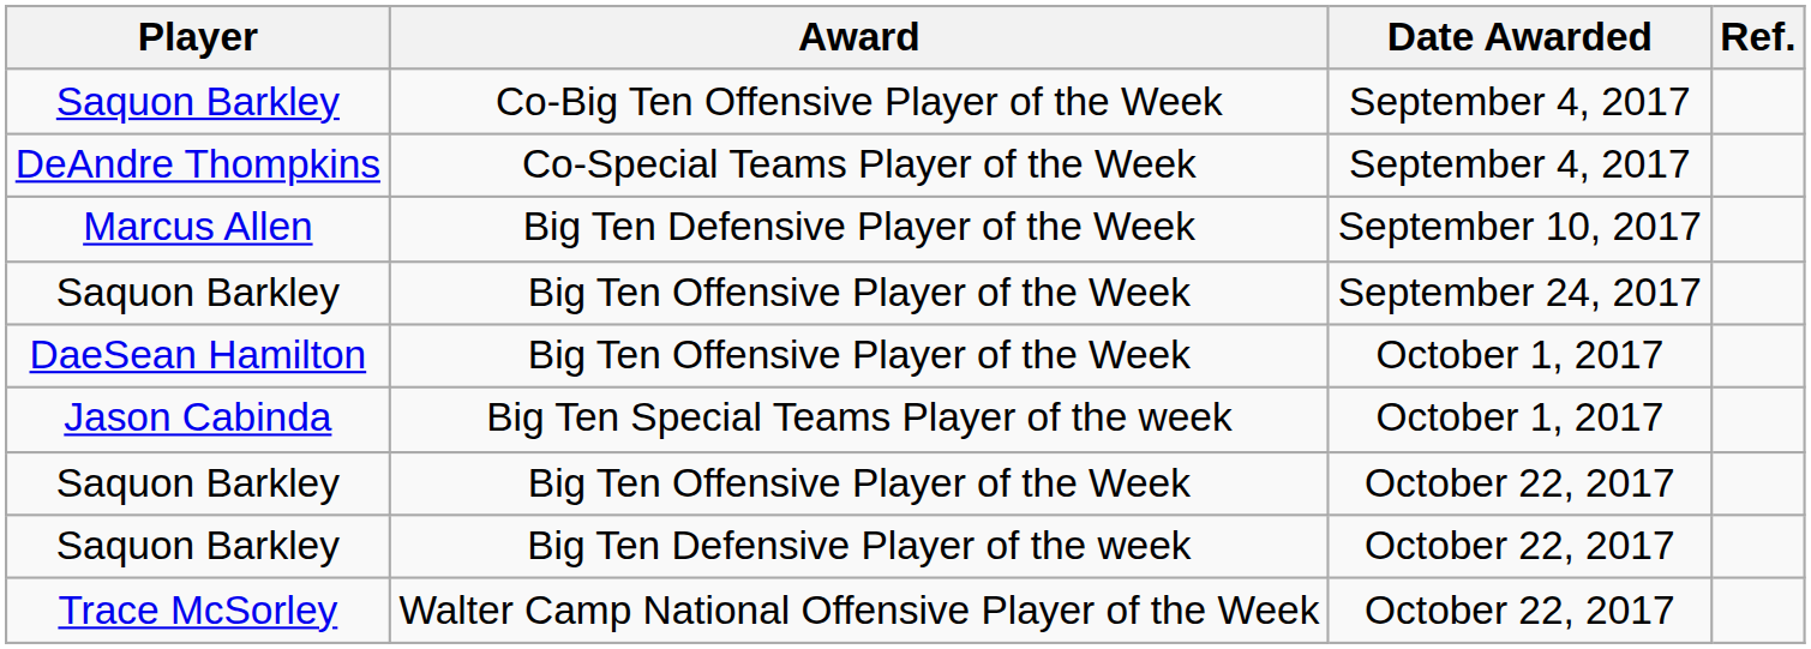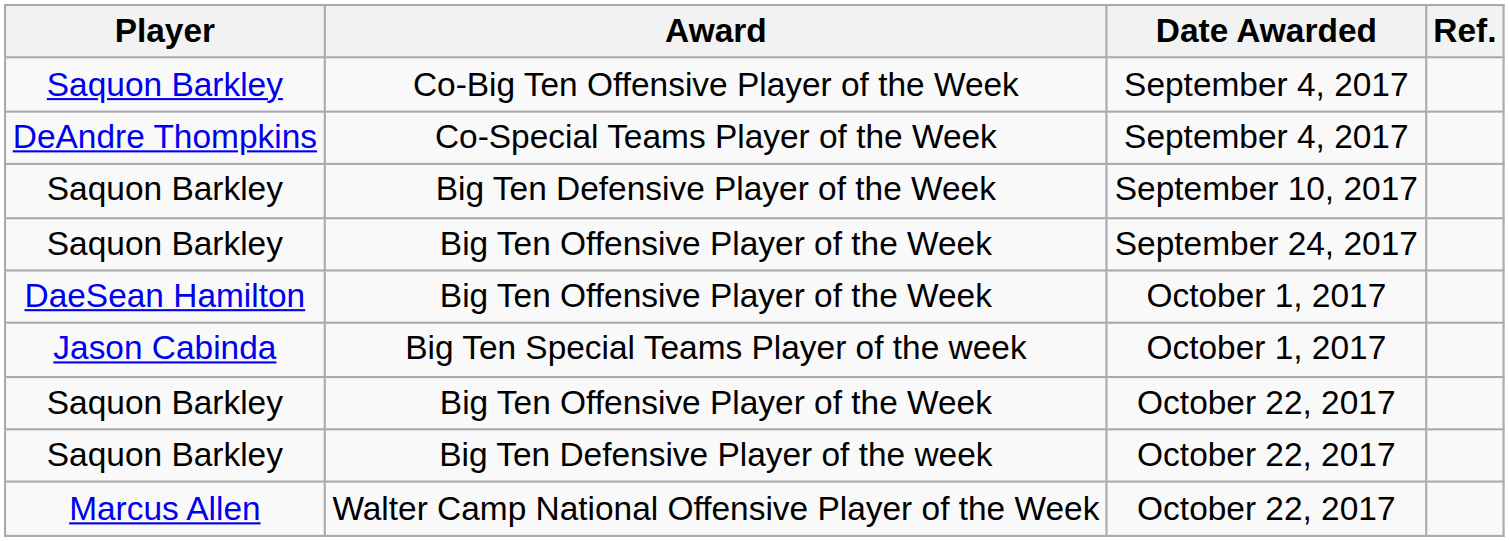Big Ten Defensive Player of the Week | Player: Marcus Allen -> Saquon Barkley
Walter Camp National Offensive Player of the Week | Player: Trace McSorley -> Marcus Allen
